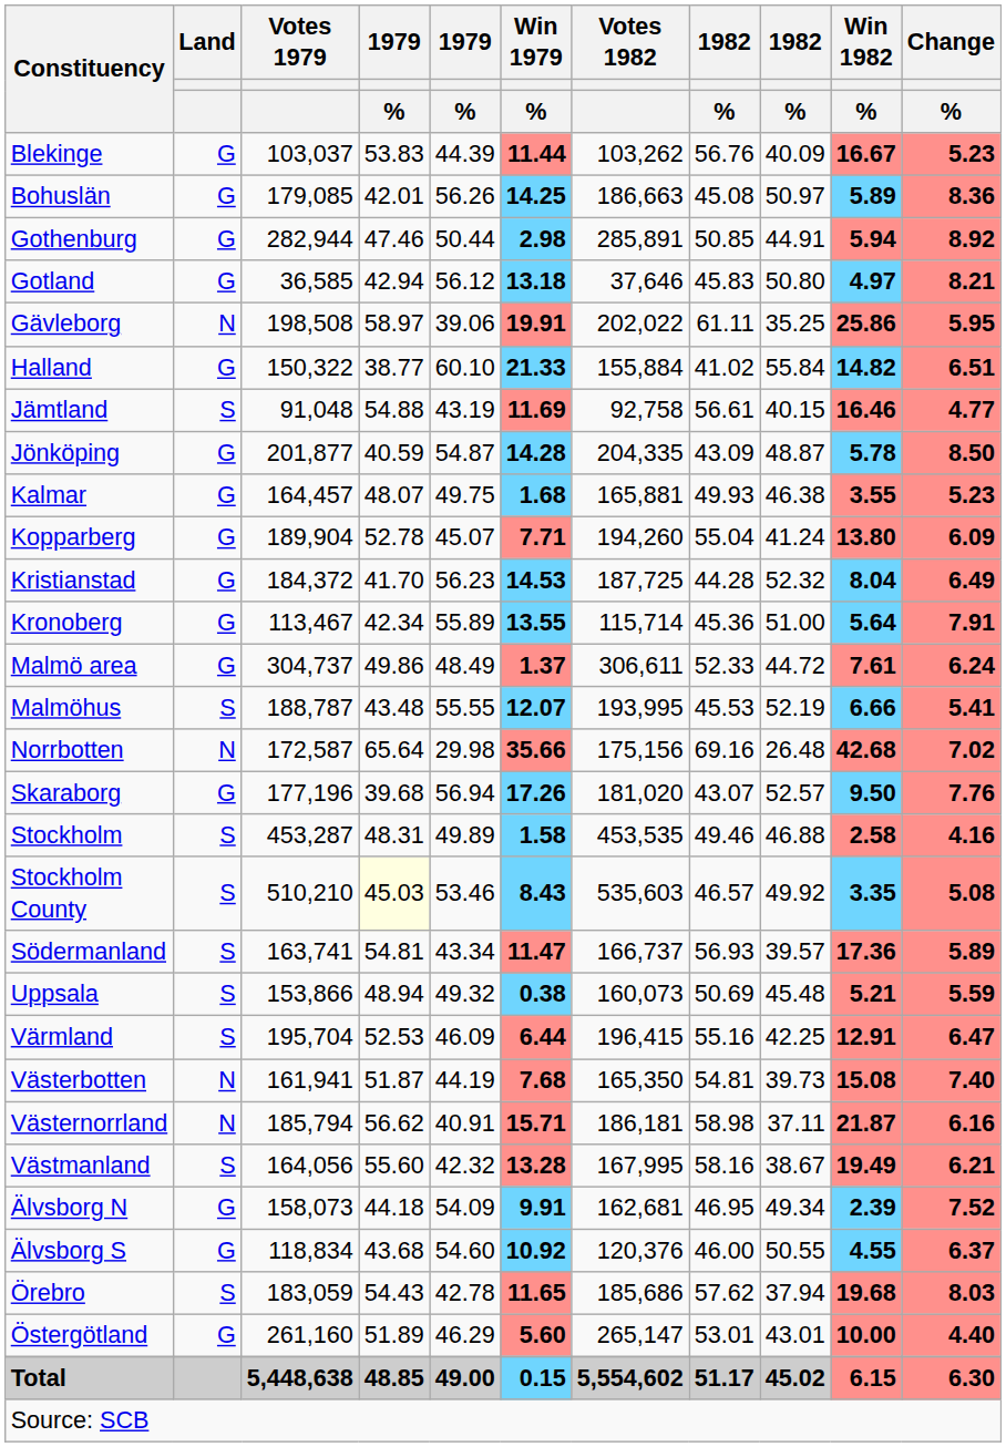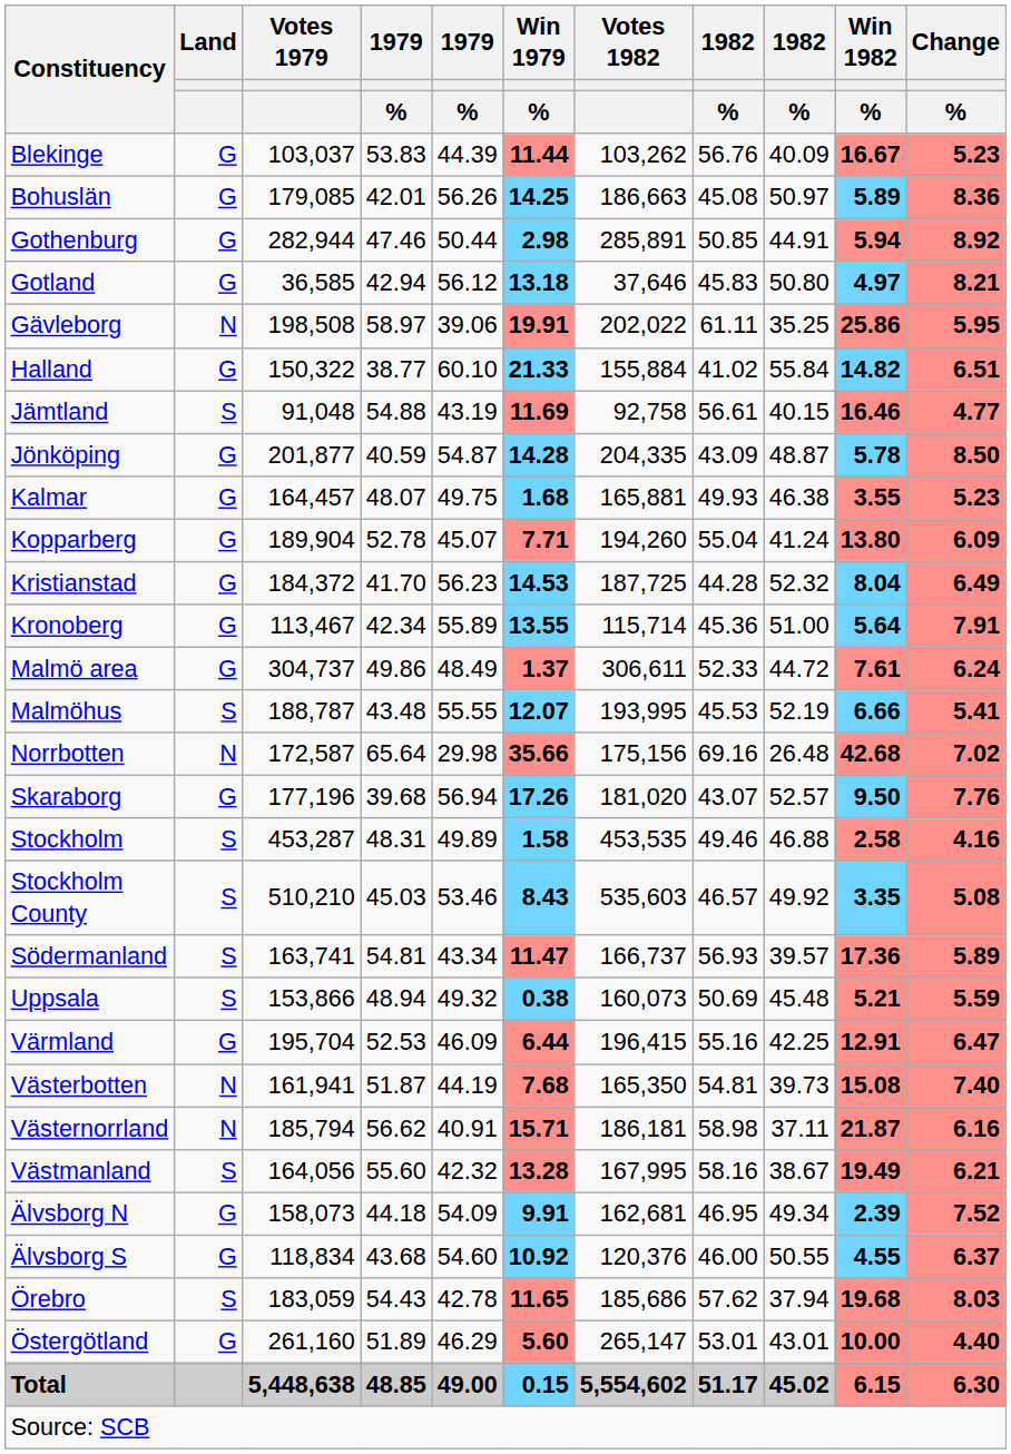Stockholm County | column 4: lightyellow background -> no background
Värmland | Land: S -> G
